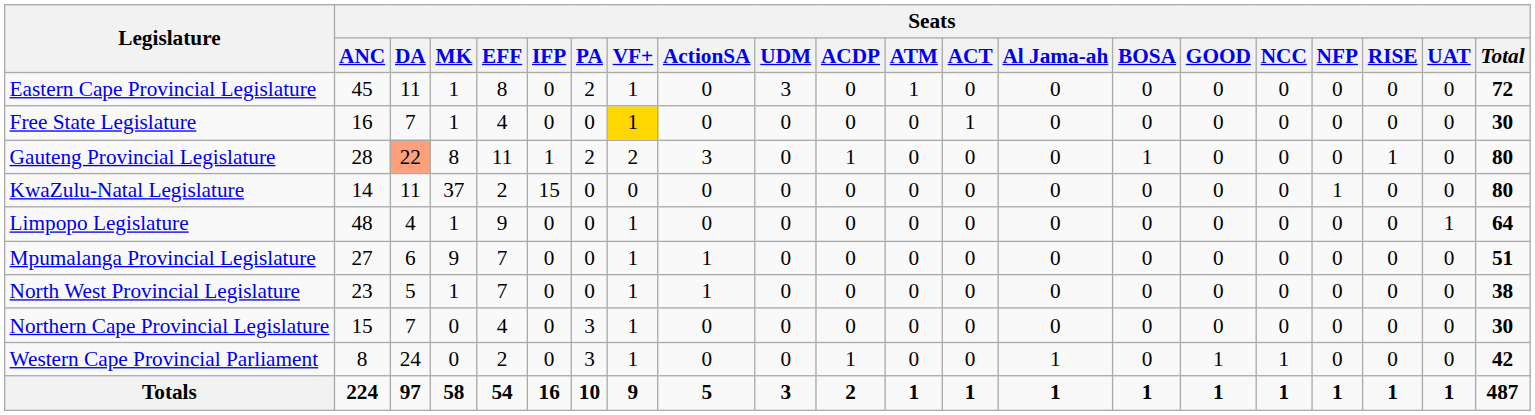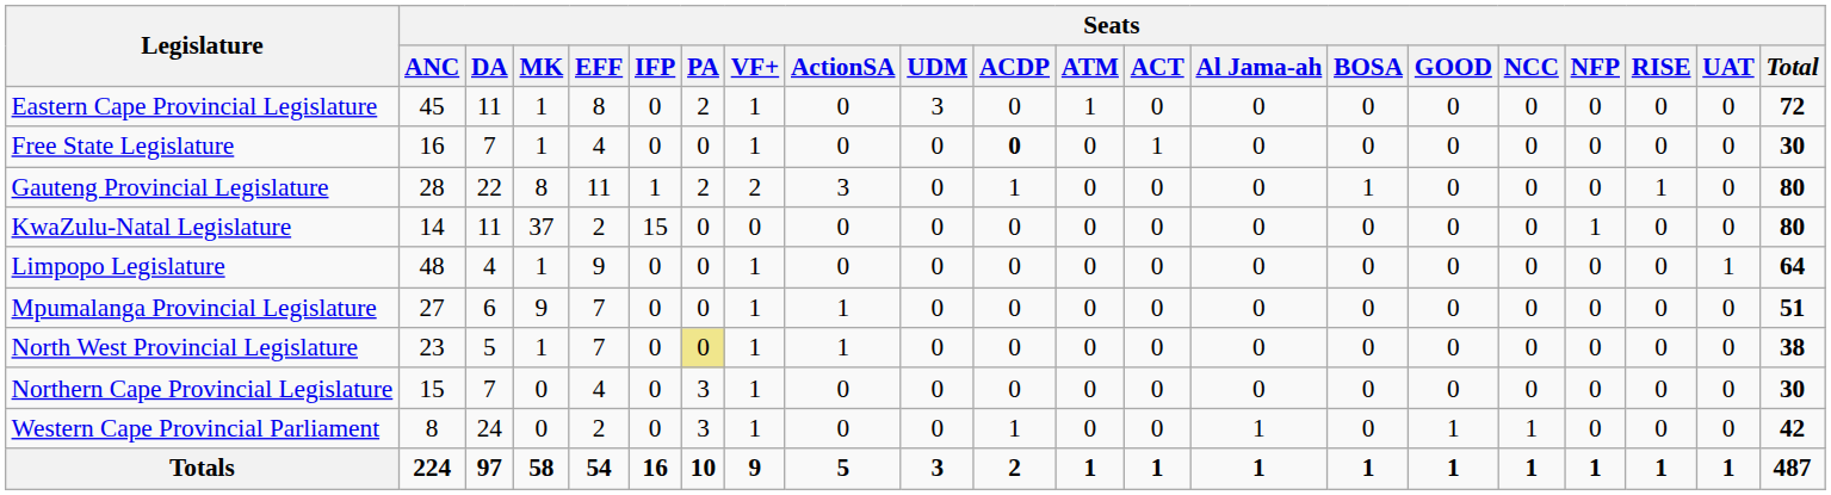Free State Legislature | Seats / VF+: gold background -> no background
Free State Legislature | Seats / ACDP: normal -> bold
Gauteng Provincial Legislature | Seats / DA: lightsalmon background -> no background
North West Provincial Legislature | Seats / PA: no background -> khaki background
